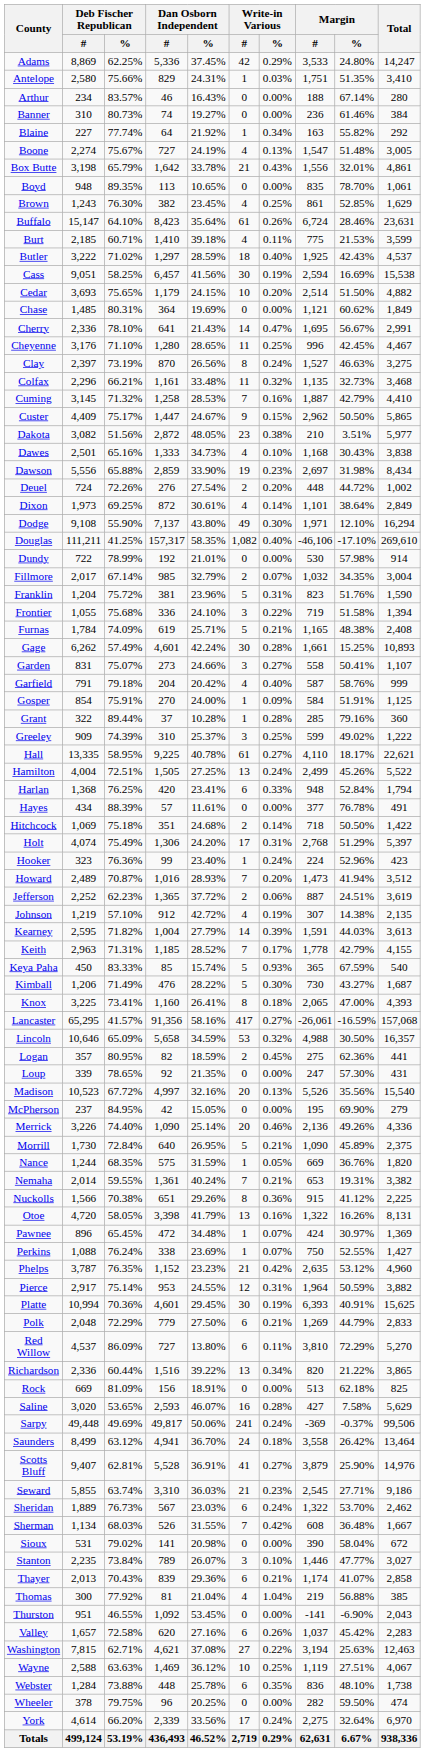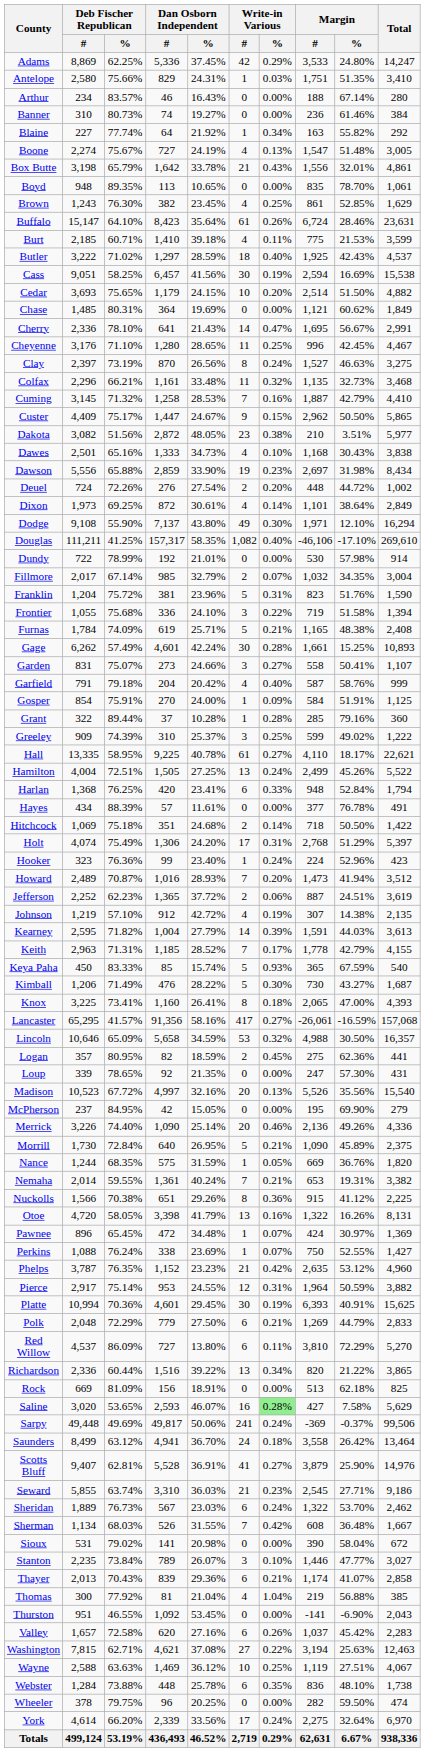Saline | Write-in Various / %: no background -> lightgreen background
